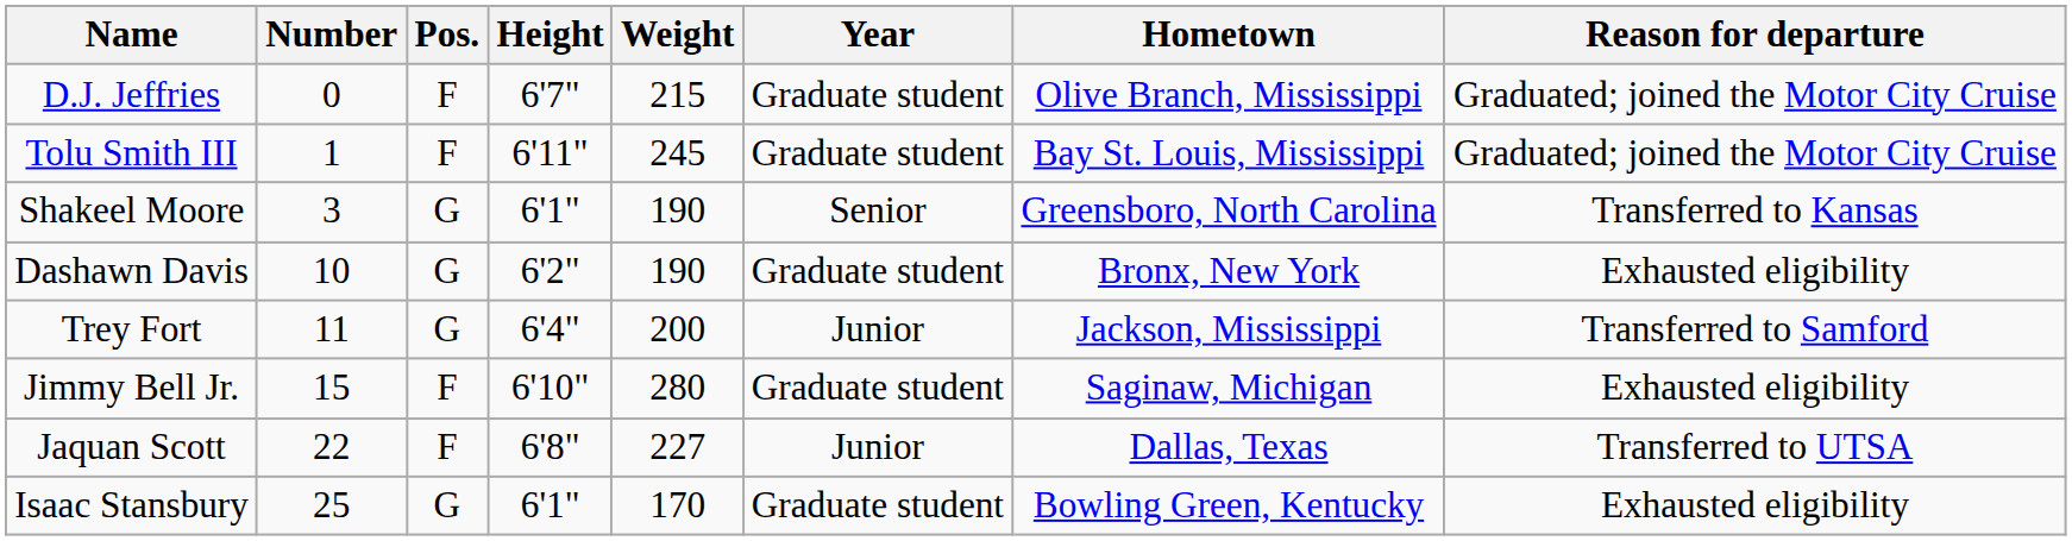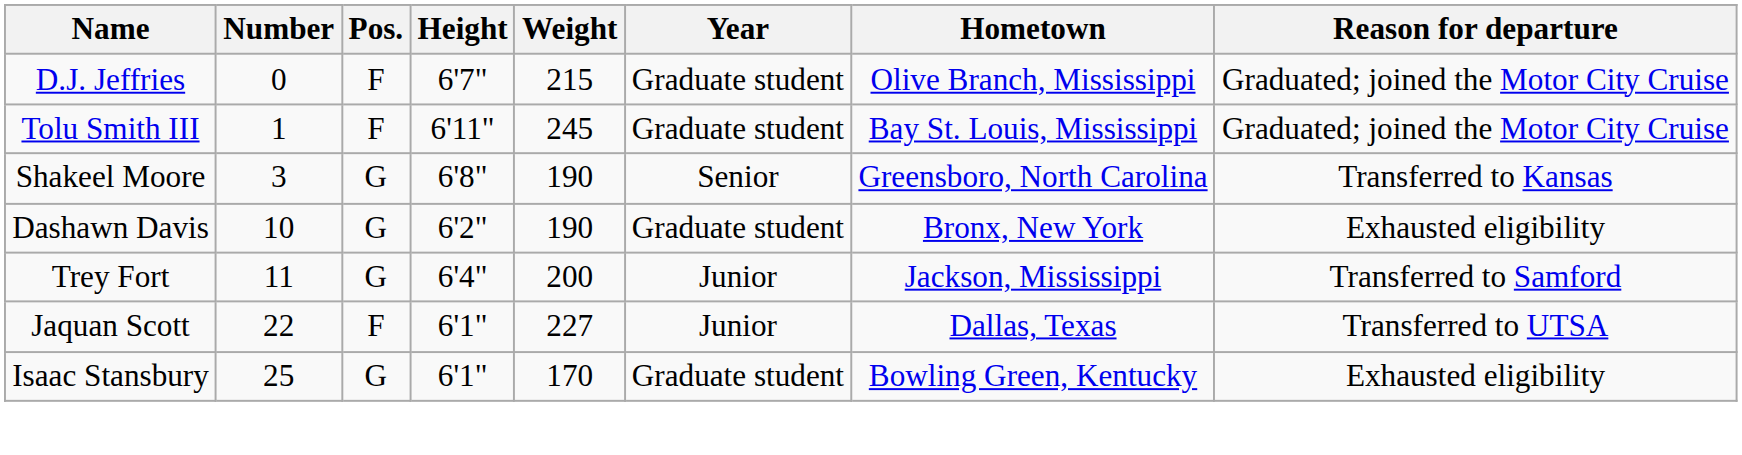Shakeel Moore | Height: 6'1" -> 6'8"
- row: Jimmy Bell Jr. | 15 | F | 6'10" | 280 | Graduate student | Saginaw, Michigan | Exhausted eligibility
Jaquan Scott | Height: 6'8" -> 6'1"
